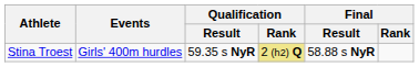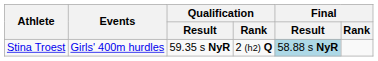Stina Troest | Qualification / Rank: khaki background -> no background
Stina Troest | Final / Result: no background -> lightblue background
